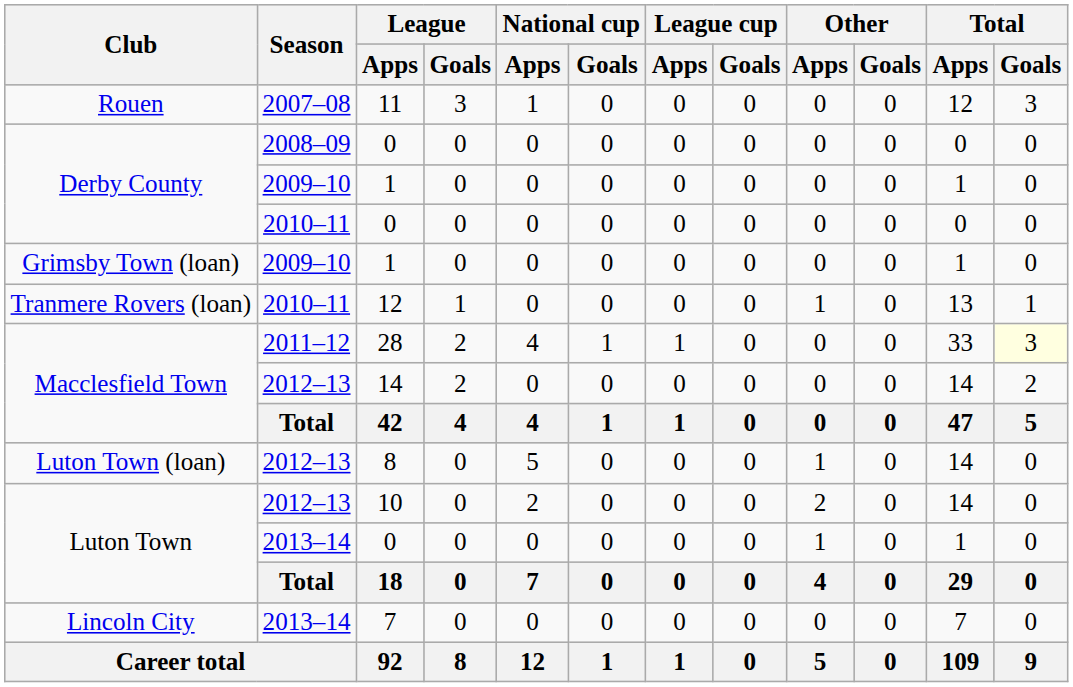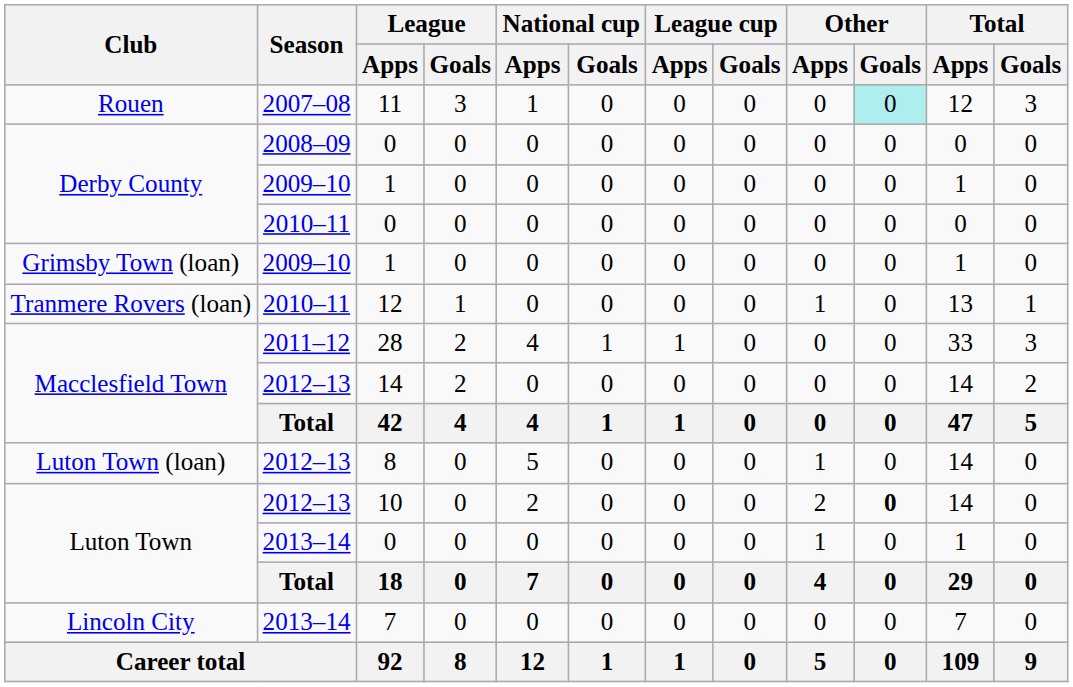11 | Other / Goals: no background -> paleturquoise background
28 | Total / Goals: lightyellow background -> no background
10 | Other / Goals: normal -> bold
